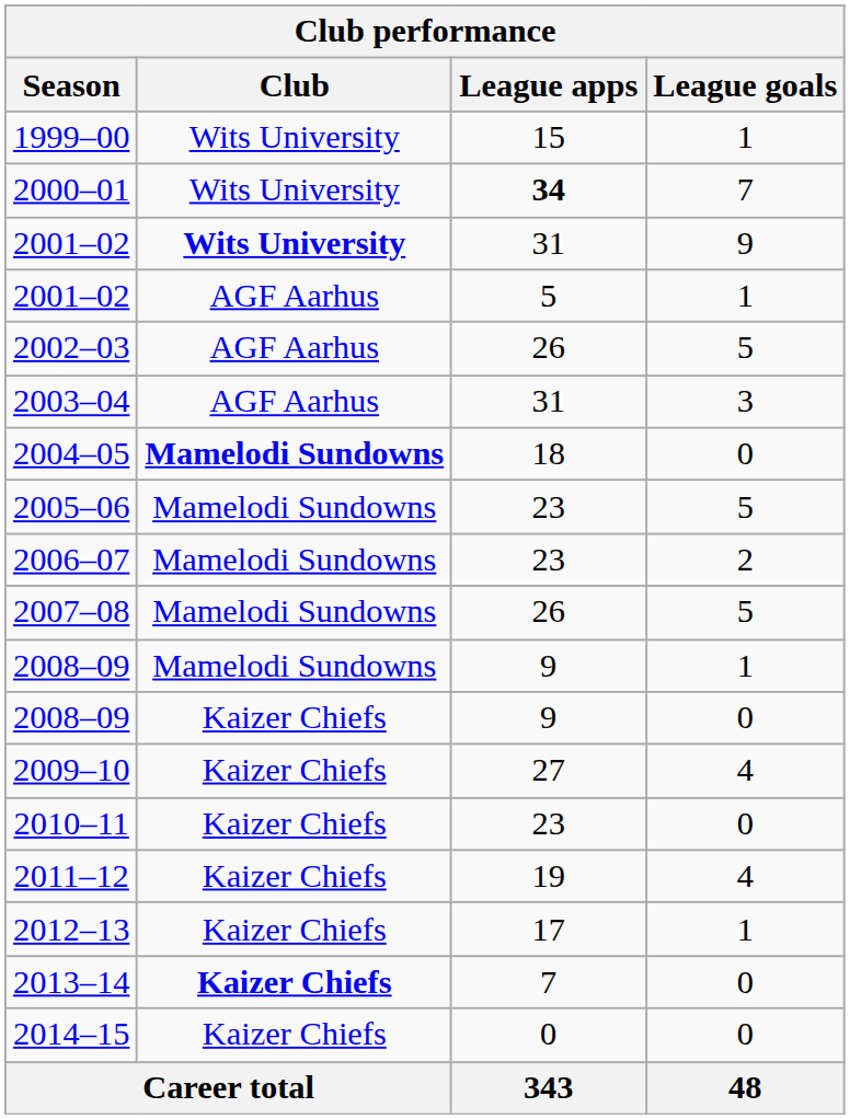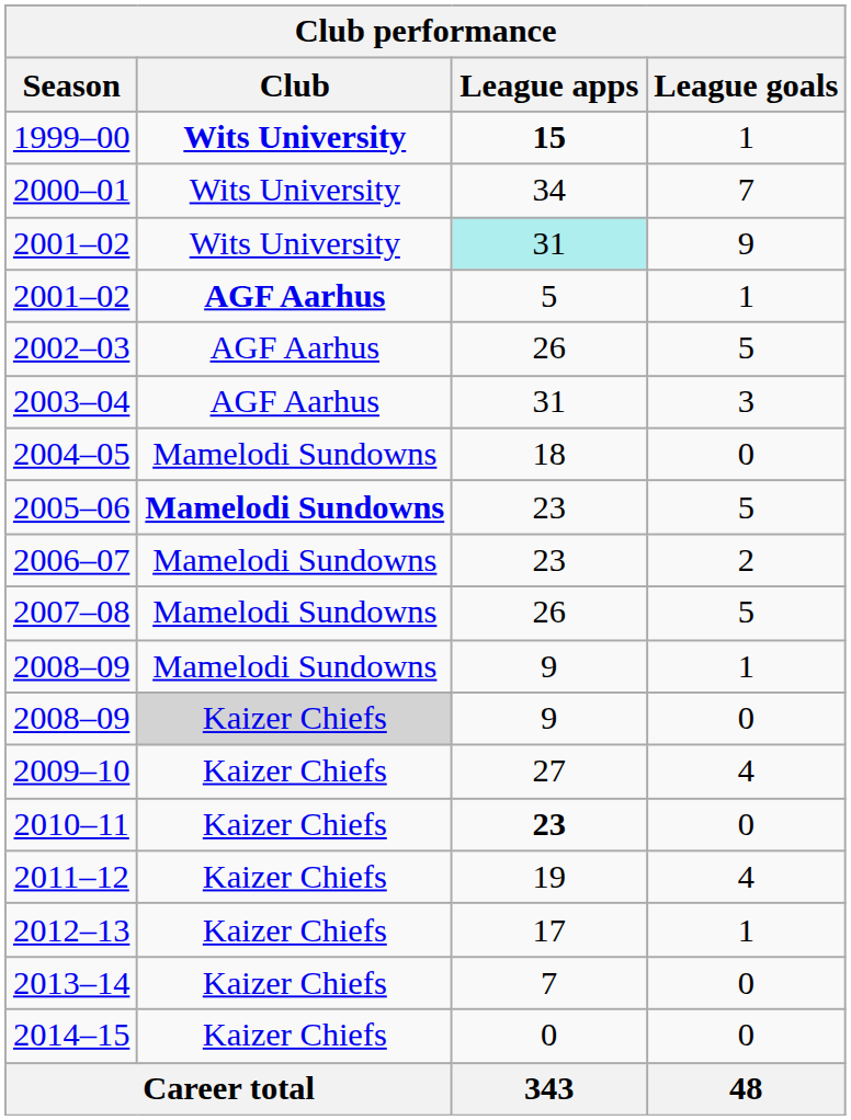1999–00 | Club: normal -> bold
1999–00 | League apps: normal -> bold
2000–01 | League apps: bold -> normal
2001–02 / 9 | Club: bold -> normal
2001–02 / 9 | League apps: no background -> paleturquoise background
2001–02 / 1 | Club: normal -> bold
2004–05 | Club: bold -> normal
2005–06 | Club: normal -> bold
2008–09 / 0 | Club: no background -> lightgrey background
2010–11 | League apps: normal -> bold
2013–14 | Club: bold -> normal
